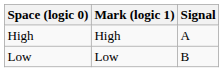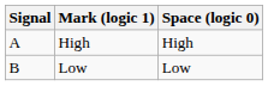columns swapped: Signal <-> Space (logic 0)
